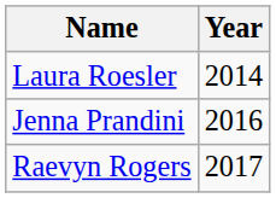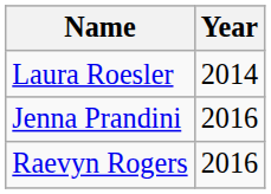Raevyn Rogers | Year: 2017 -> 2016
